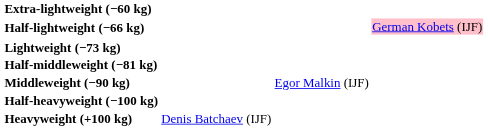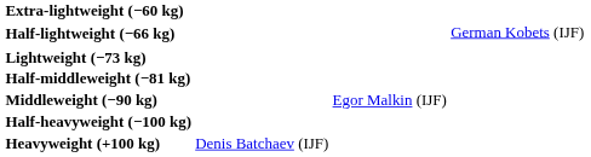Half-lightweight (−66 kg) / German Kobets (IJF) | column 4: pink background -> no background
